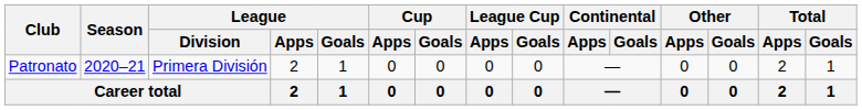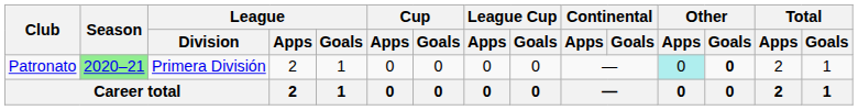Patronato | Season: no background -> lightgreen background
Patronato | Other / Apps: no background -> paleturquoise background
Patronato | Other / Goals: normal -> bold
